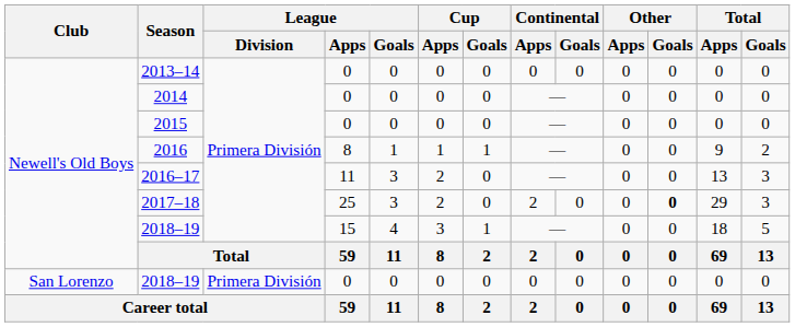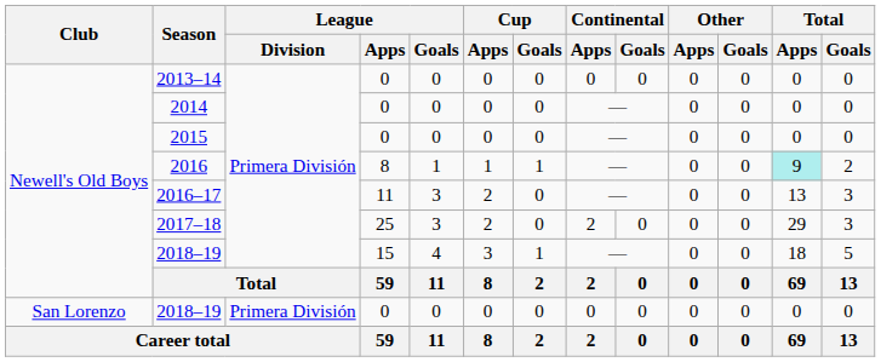2016 | Total / Apps: no background -> paleturquoise background
2017–18 | Other / Goals: bold -> normal
